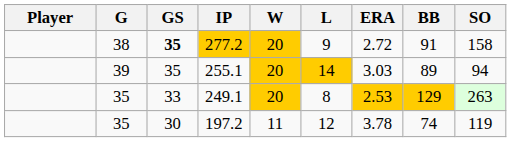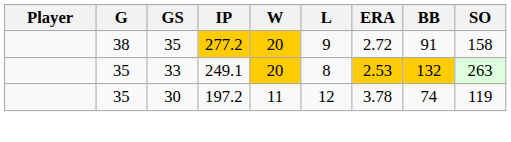277.2 | GS: bold -> normal
- row: 39 | 35 | 255.1 | 20 | 14 | 3.03 | 89 | 94
249.1 | BB: 129 -> 132
